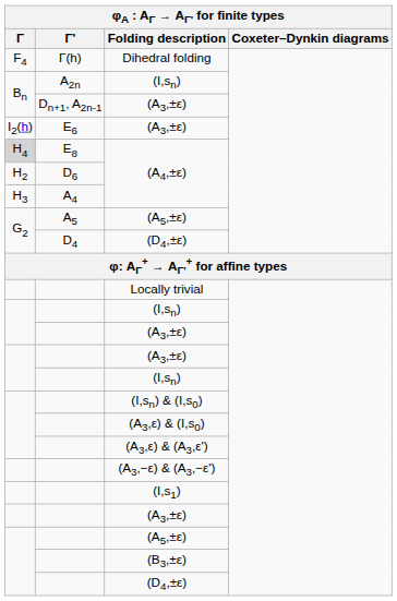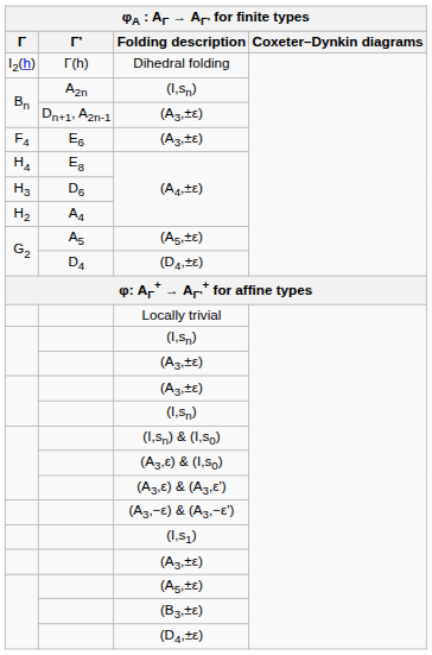Dihedral folding | Γ: F4 -> I2(h)
E6 / (A3,±ε) | Γ: I2(h) -> F4
E8 / (A4,±ε) | Γ: lightgrey background -> no background
D6 / (A4,±ε) | Γ: H2 -> H3
A4 / (A4,±ε) | Γ: H3 -> H2
